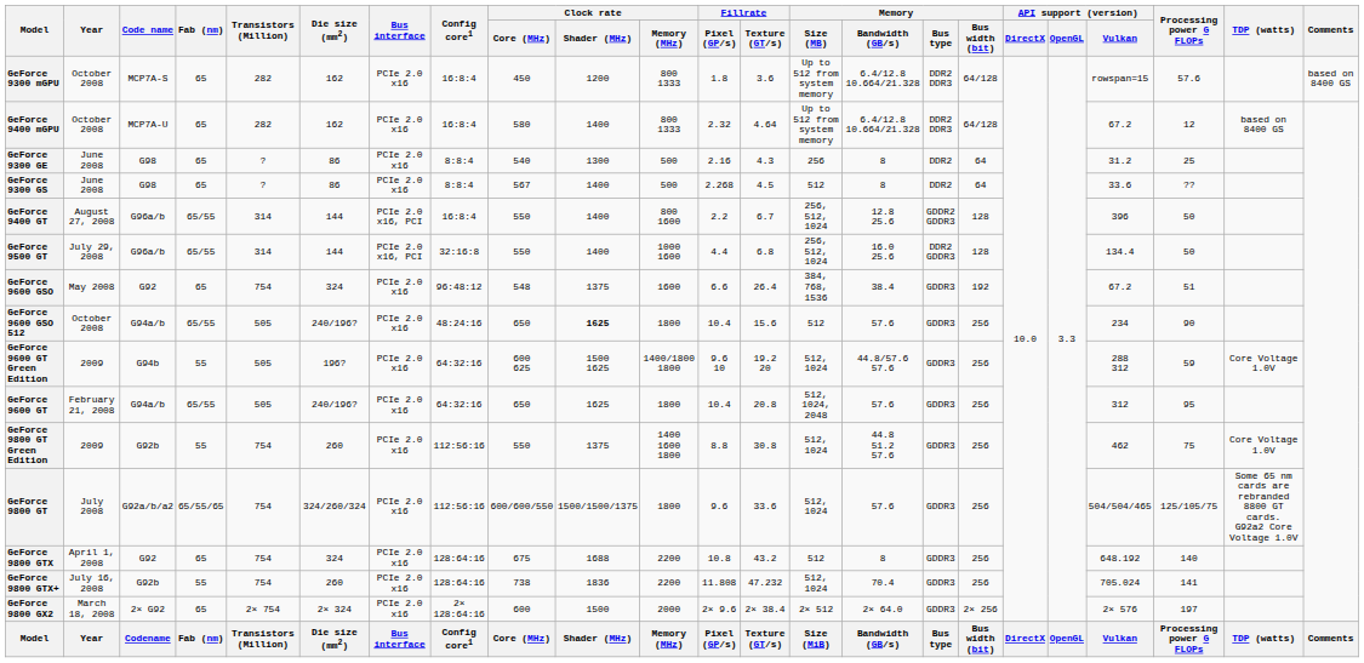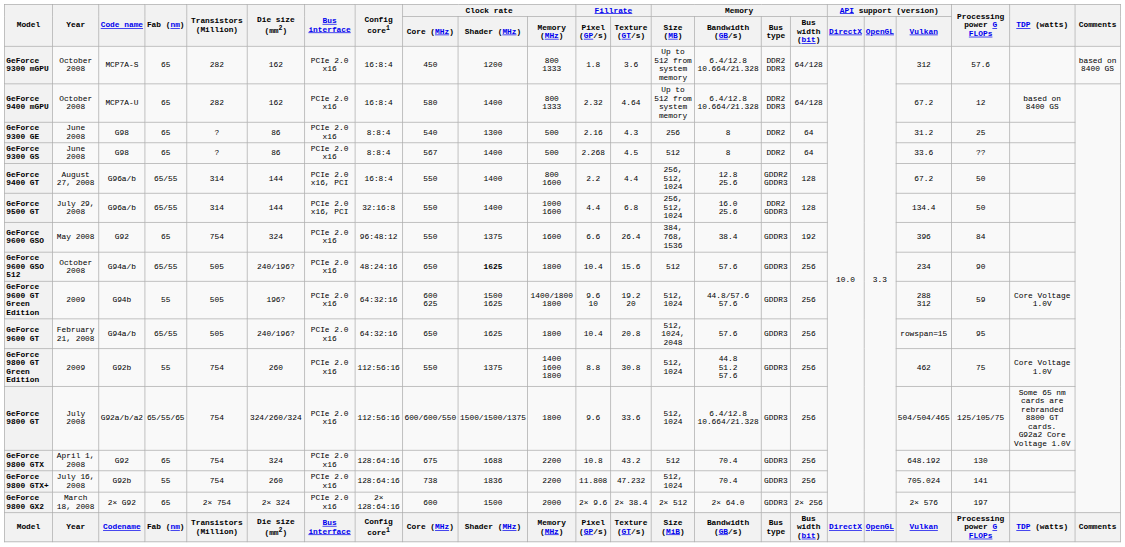GeForce 9300 mGPU | API support (version) / Vulkan: rowspan=15 -> 312
GeForce 9400 GT | Fillrate / Texture (GT/s): 6.7 -> 4.4
GeForce 9400 GT | API support (version) / Vulkan: 396 -> 67.2
GeForce 9600 GSO | Clock rate / Core (MHz): 548 -> 550
GeForce 9600 GSO | API support (version) / Vulkan: 67.2 -> 396
GeForce 9600 GSO | Processing power G FLOPs: 51 -> 84
GeForce 9600 GT | API support (version) / Vulkan: 312 -> rowspan=15
GeForce 9800 GT | Memory / Bandwidth (GB/s): 57.6 -> 6.4/12.8 10.664/21.328
GeForce 9800 GTX | Memory / Bandwidth (GB/s): 8 -> 70.4
GeForce 9800 GTX | Processing power G FLOPs: 140 -> 130
